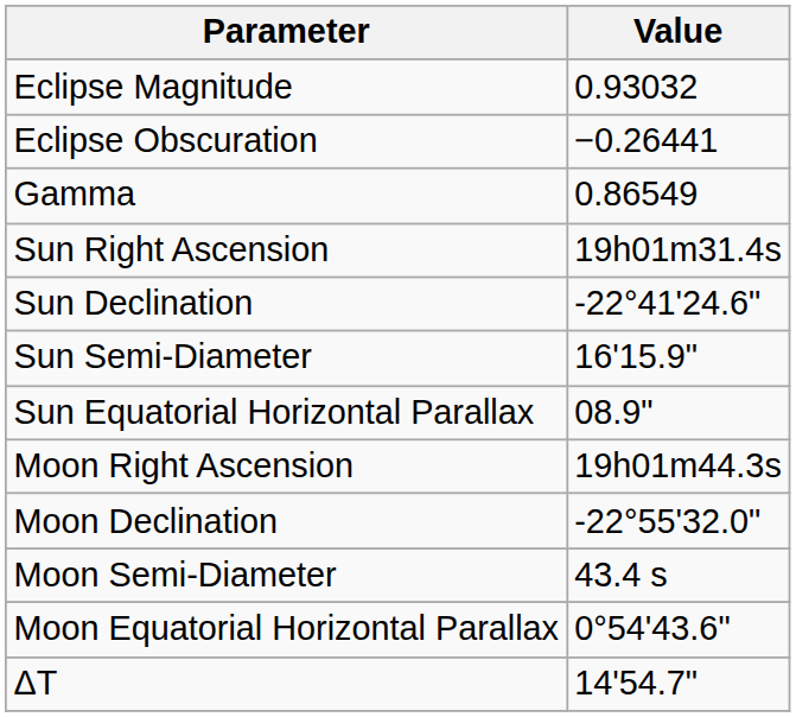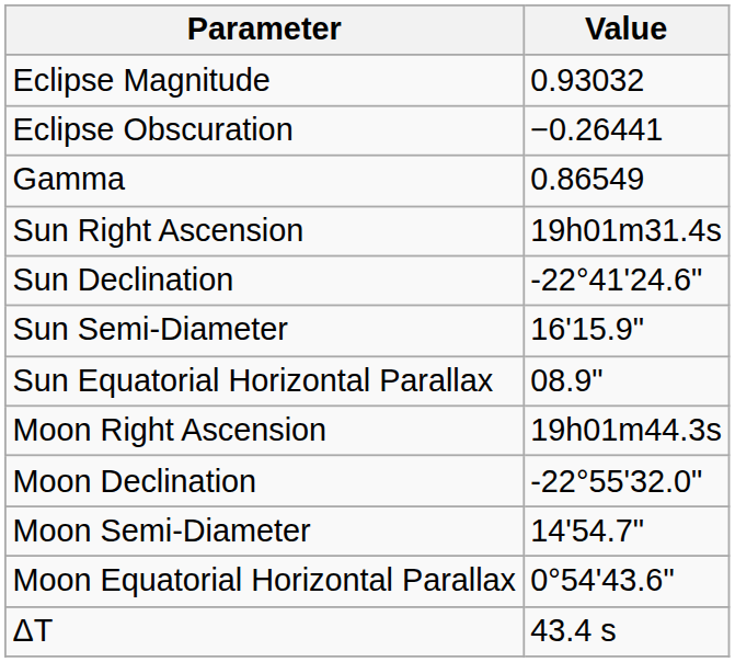Moon Semi-Diameter | Value: 43.4 s -> 14'54.7"
ΔT | Value: 14'54.7" -> 43.4 s
